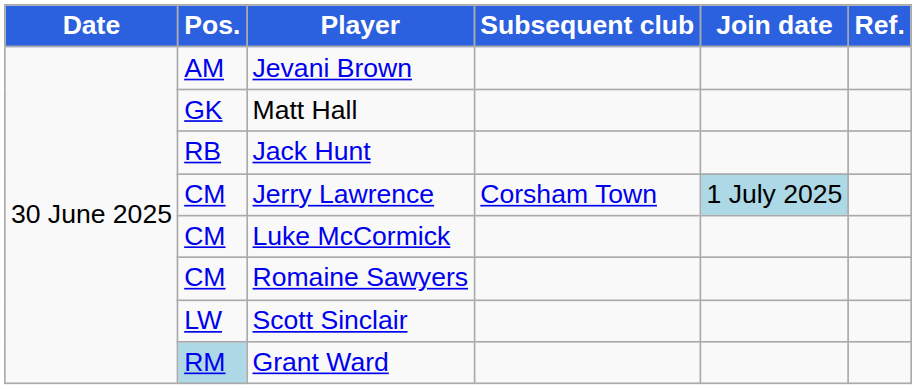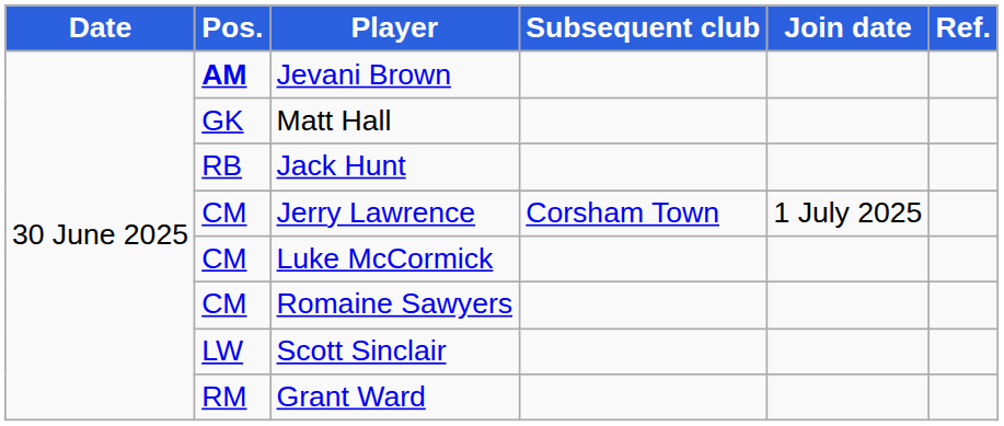Jevani Brown | Pos.: normal -> bold
Jerry Lawrence | Join date: lightblue background -> no background
Grant Ward | Pos.: lightblue background -> no background
